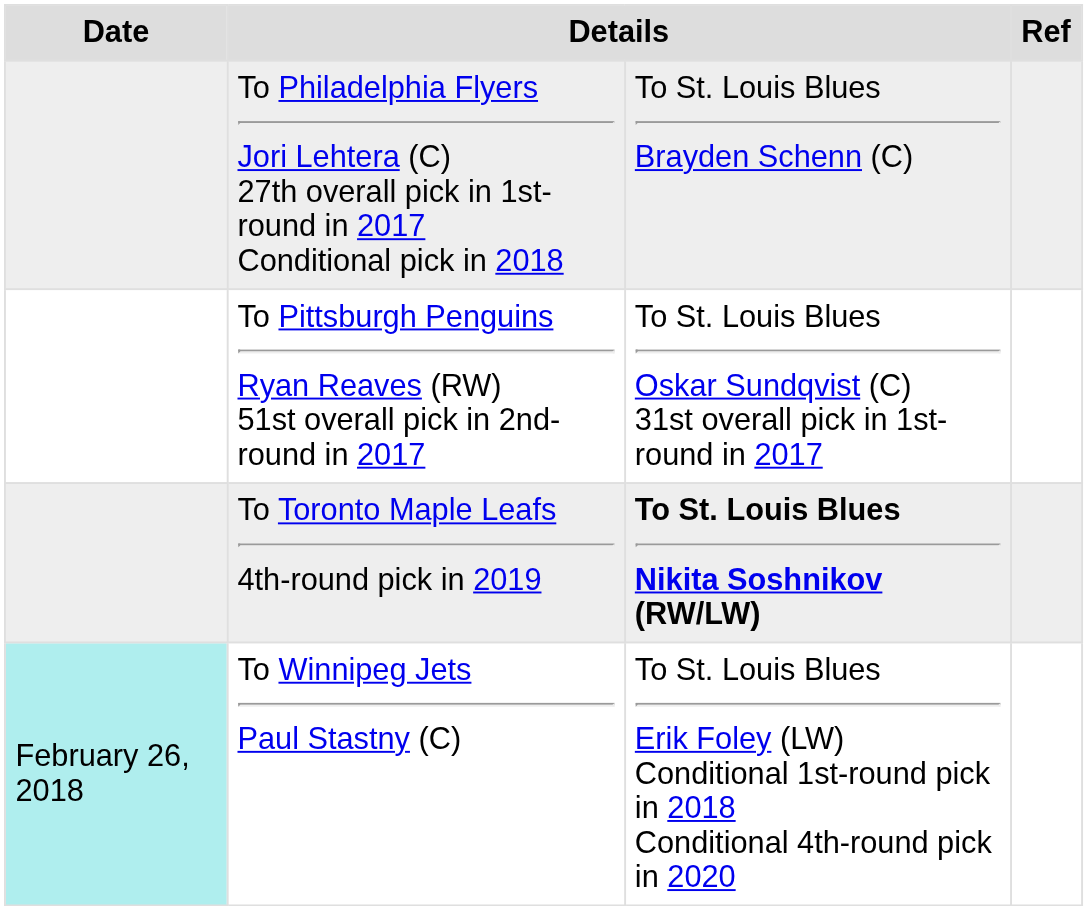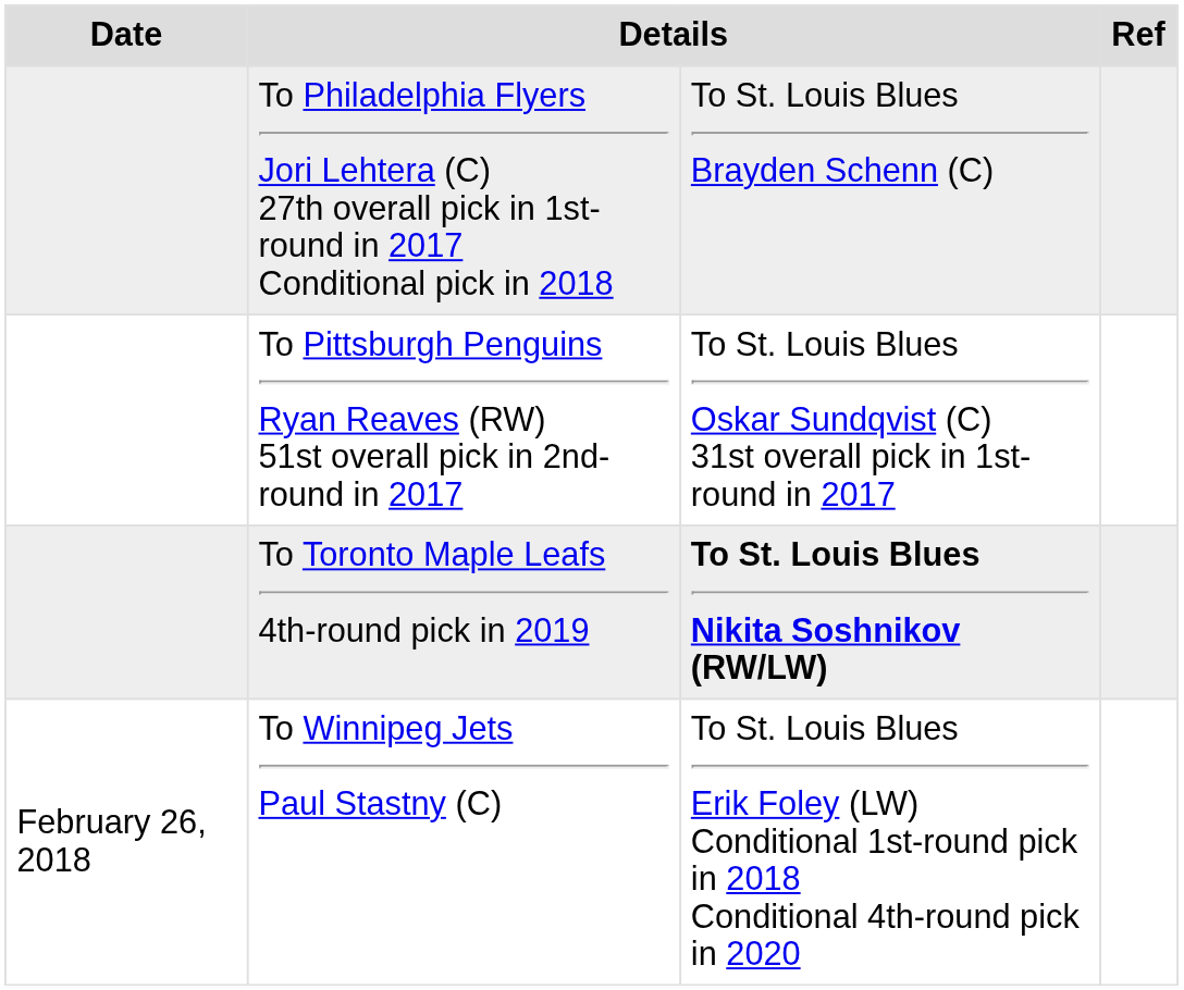To Winnipeg Jets Paul Stastny (C) | Date: paleturquoise background -> no background
